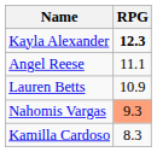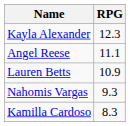Kayla Alexander | RPG: bold -> normal
Nahomis Vargas | RPG: lightsalmon background -> no background
